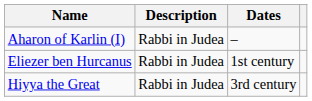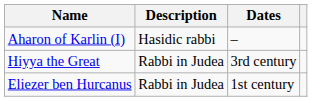Aharon of Karlin (I) | Description: Rabbi in Judea -> Hasidic rabbi
rows swapped: Eliezer ben Hurcanus <-> Hiyya the Great
